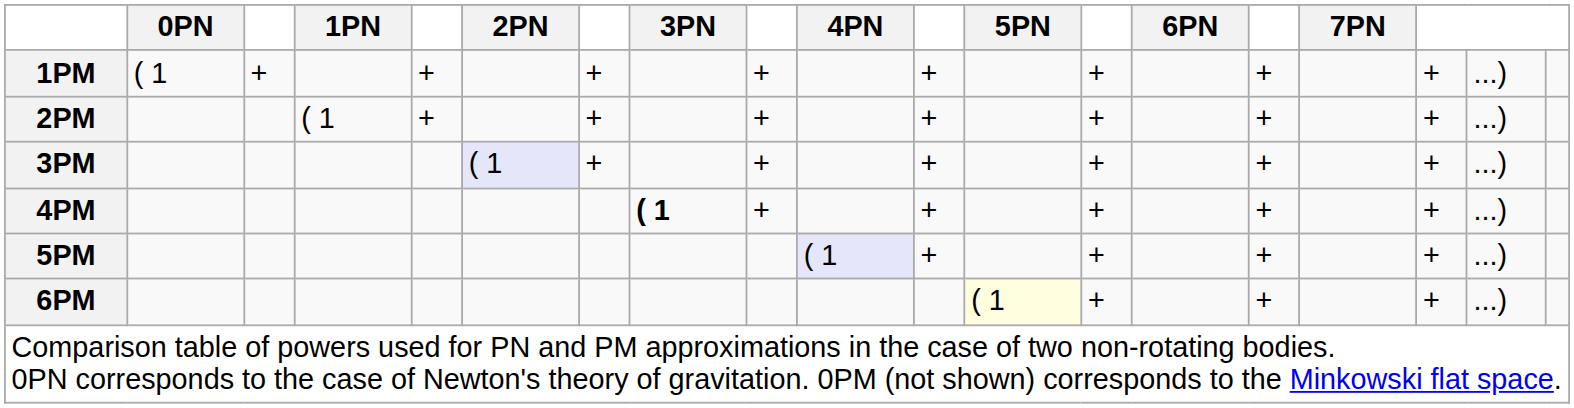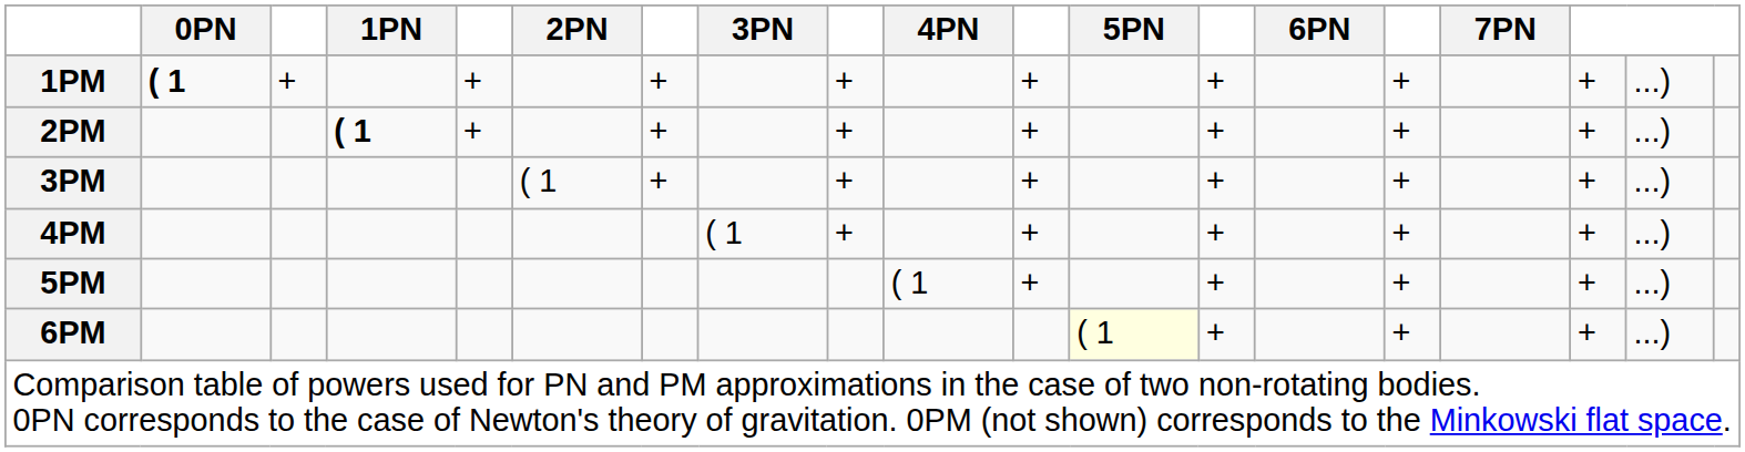1PM | 0PN: normal -> bold
2PM | 1PN: normal -> bold
3PM | 2PN: lavender background -> no background
4PM | 3PN: bold -> normal
5PM | 4PN: lavender background -> no background
